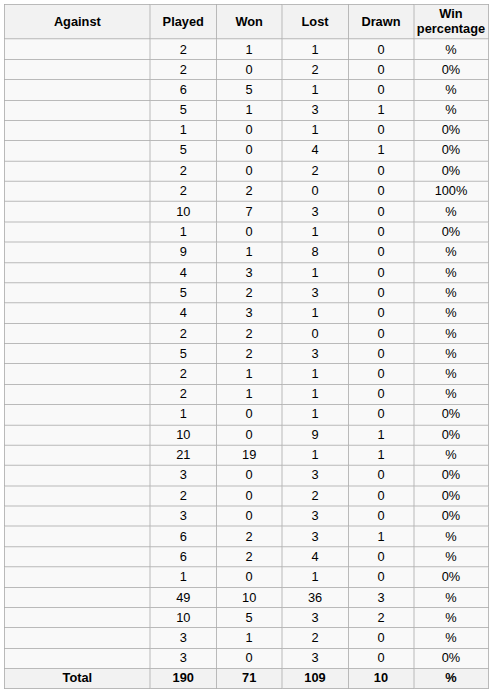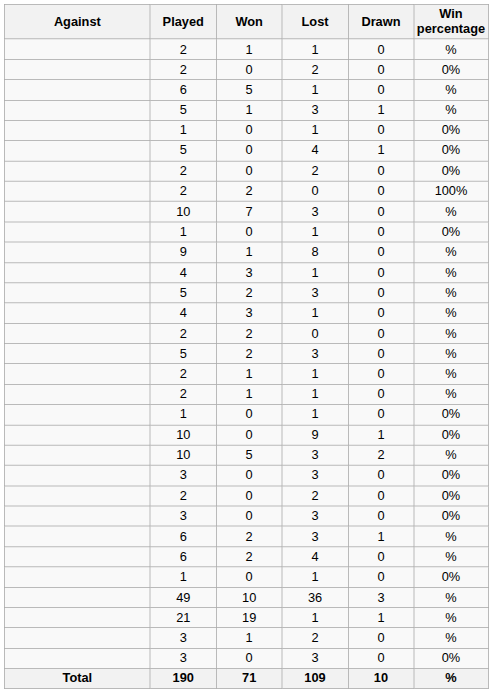rows swapped: 21 <-> 10 / 5
